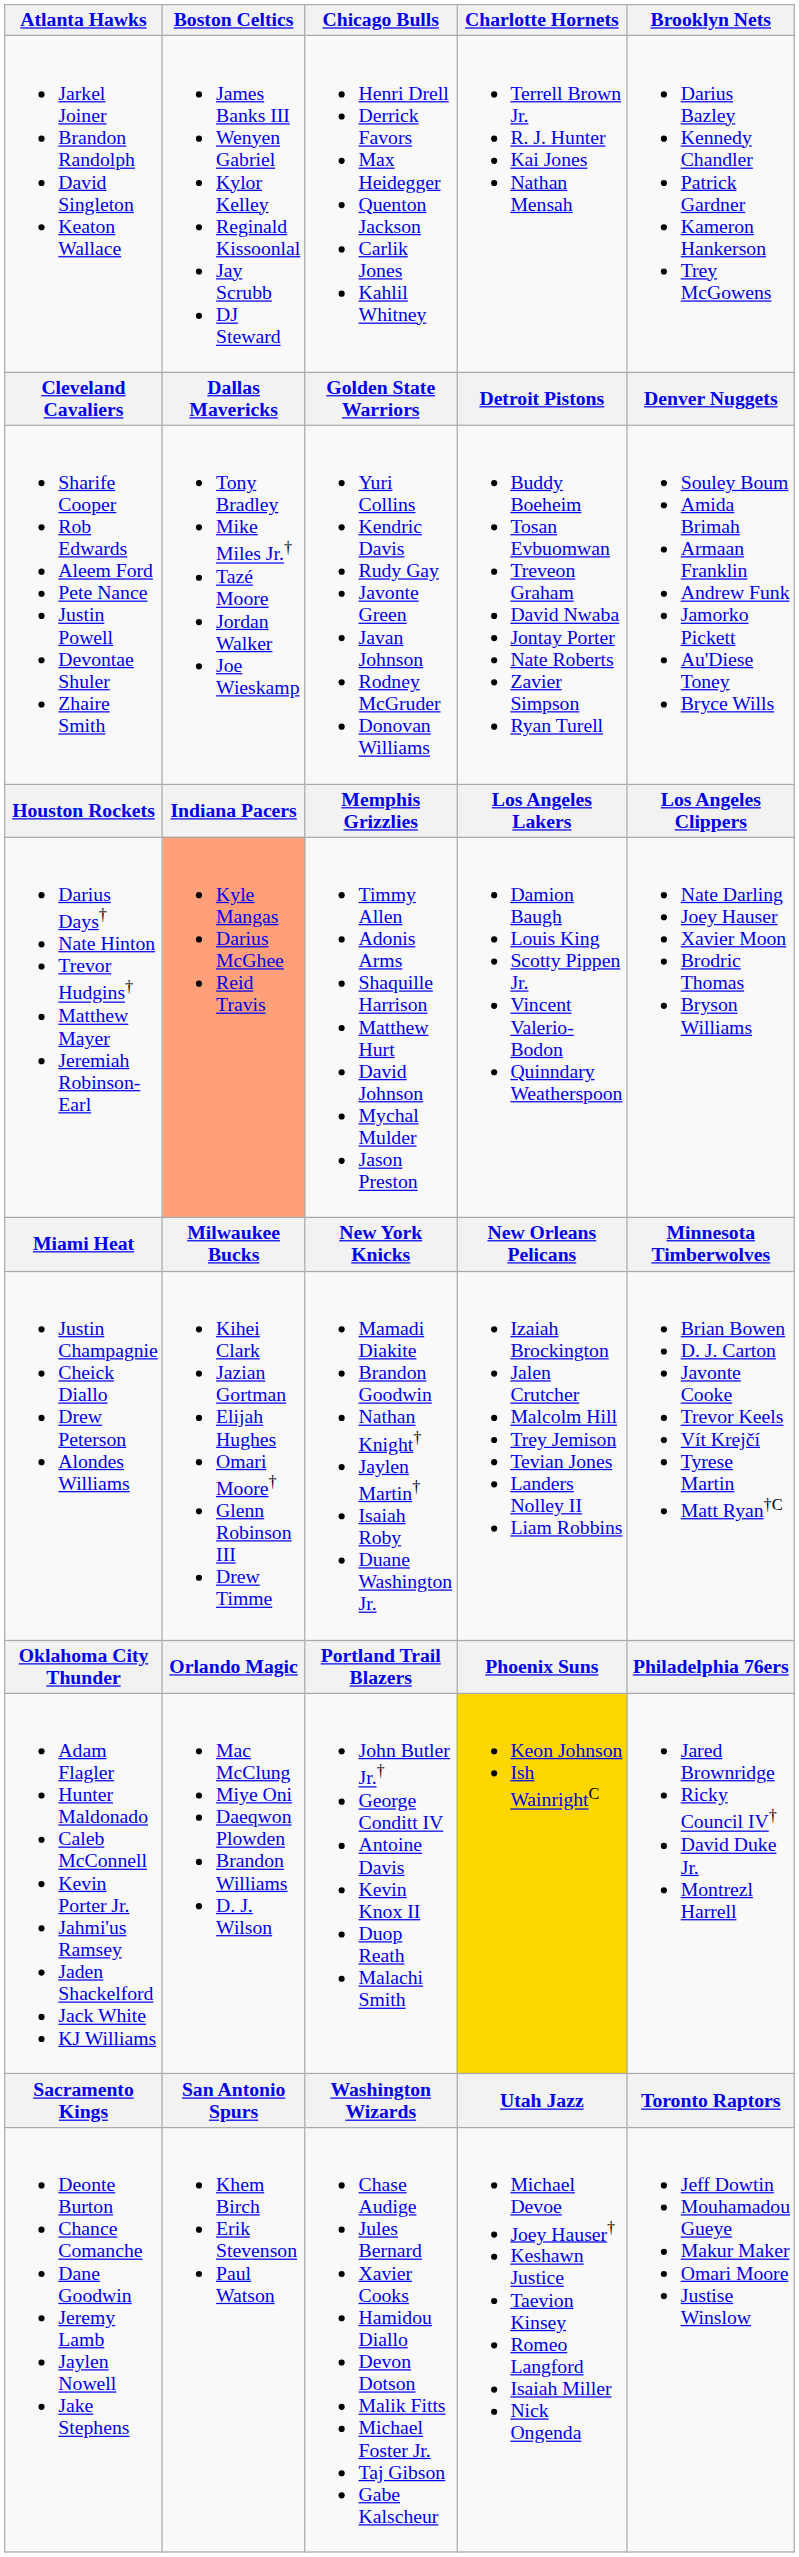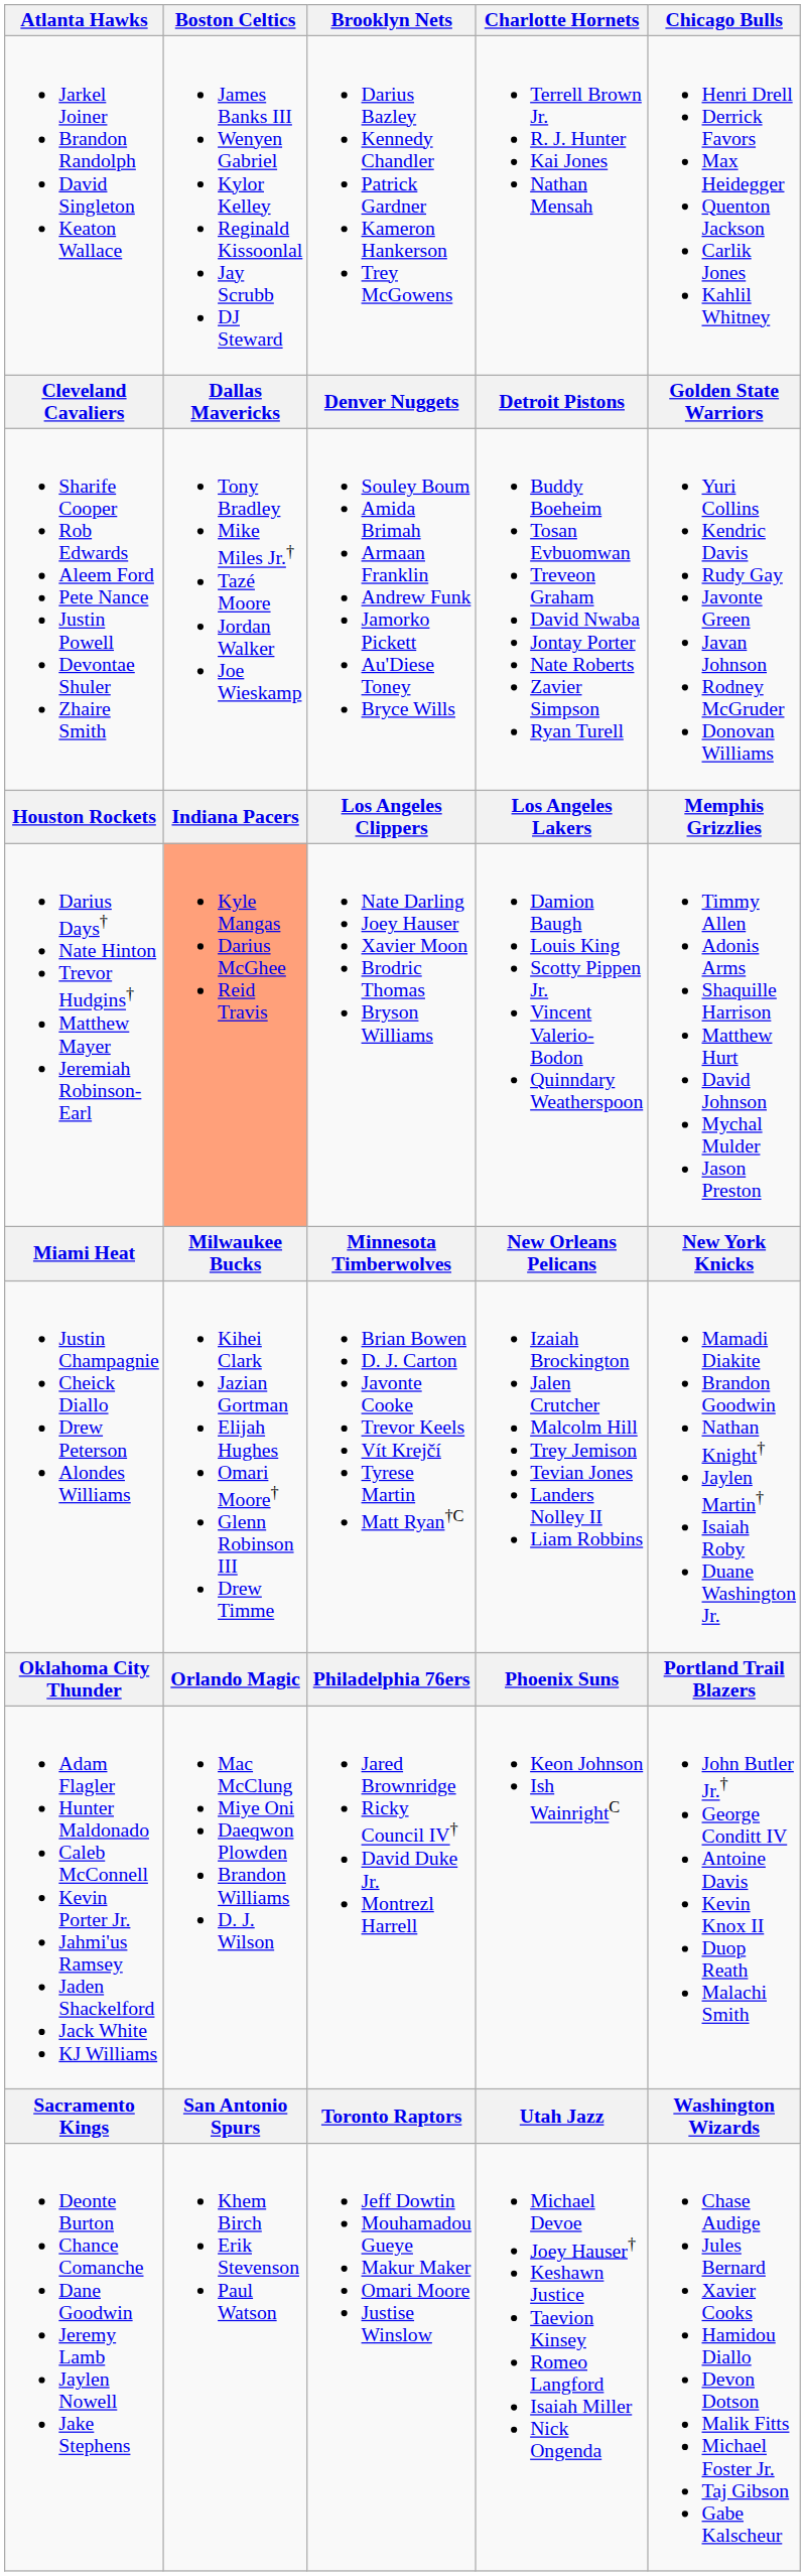columns swapped: Brooklyn Nets <-> Chicago Bulls
row 10 | Charlotte Hornets: gold background -> no background
